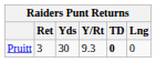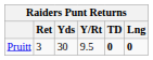Pruitt | Y/Rt: 9.3 -> 9.5
Pruitt | Lng: normal -> bold
